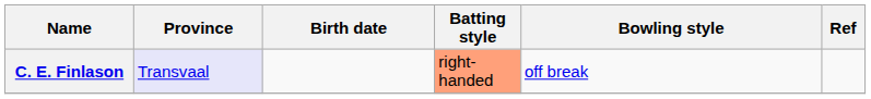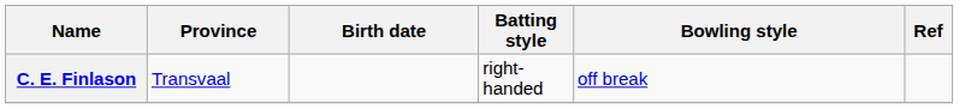C. E. Finlason | Province: lavender background -> no background
C. E. Finlason | Batting style: lightsalmon background -> no background
